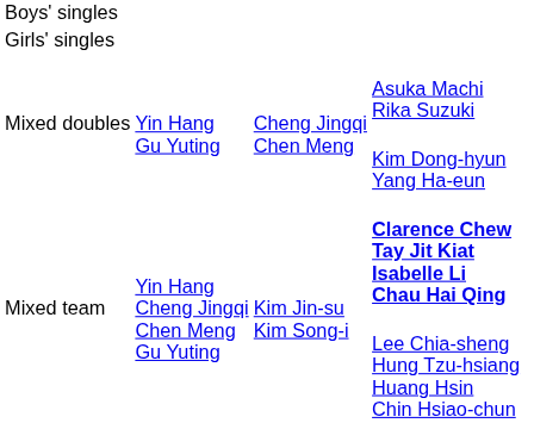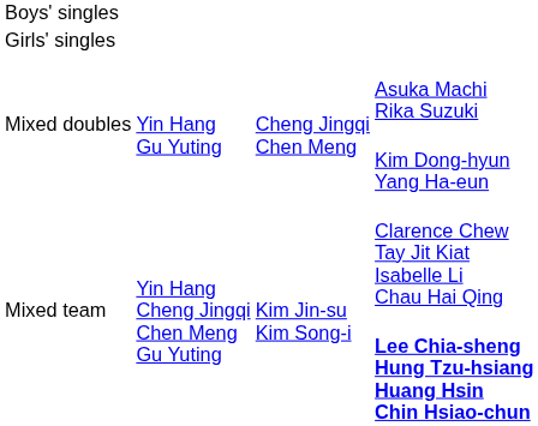Clarence Chew Tay Jit Kiat Isabelle Li Chau Hai Qing | column 4: bold -> normal
Lee Chia-sheng Hung Tzu-hsiang Huang Hsin Chin Hsiao-chun | column 4: normal -> bold
